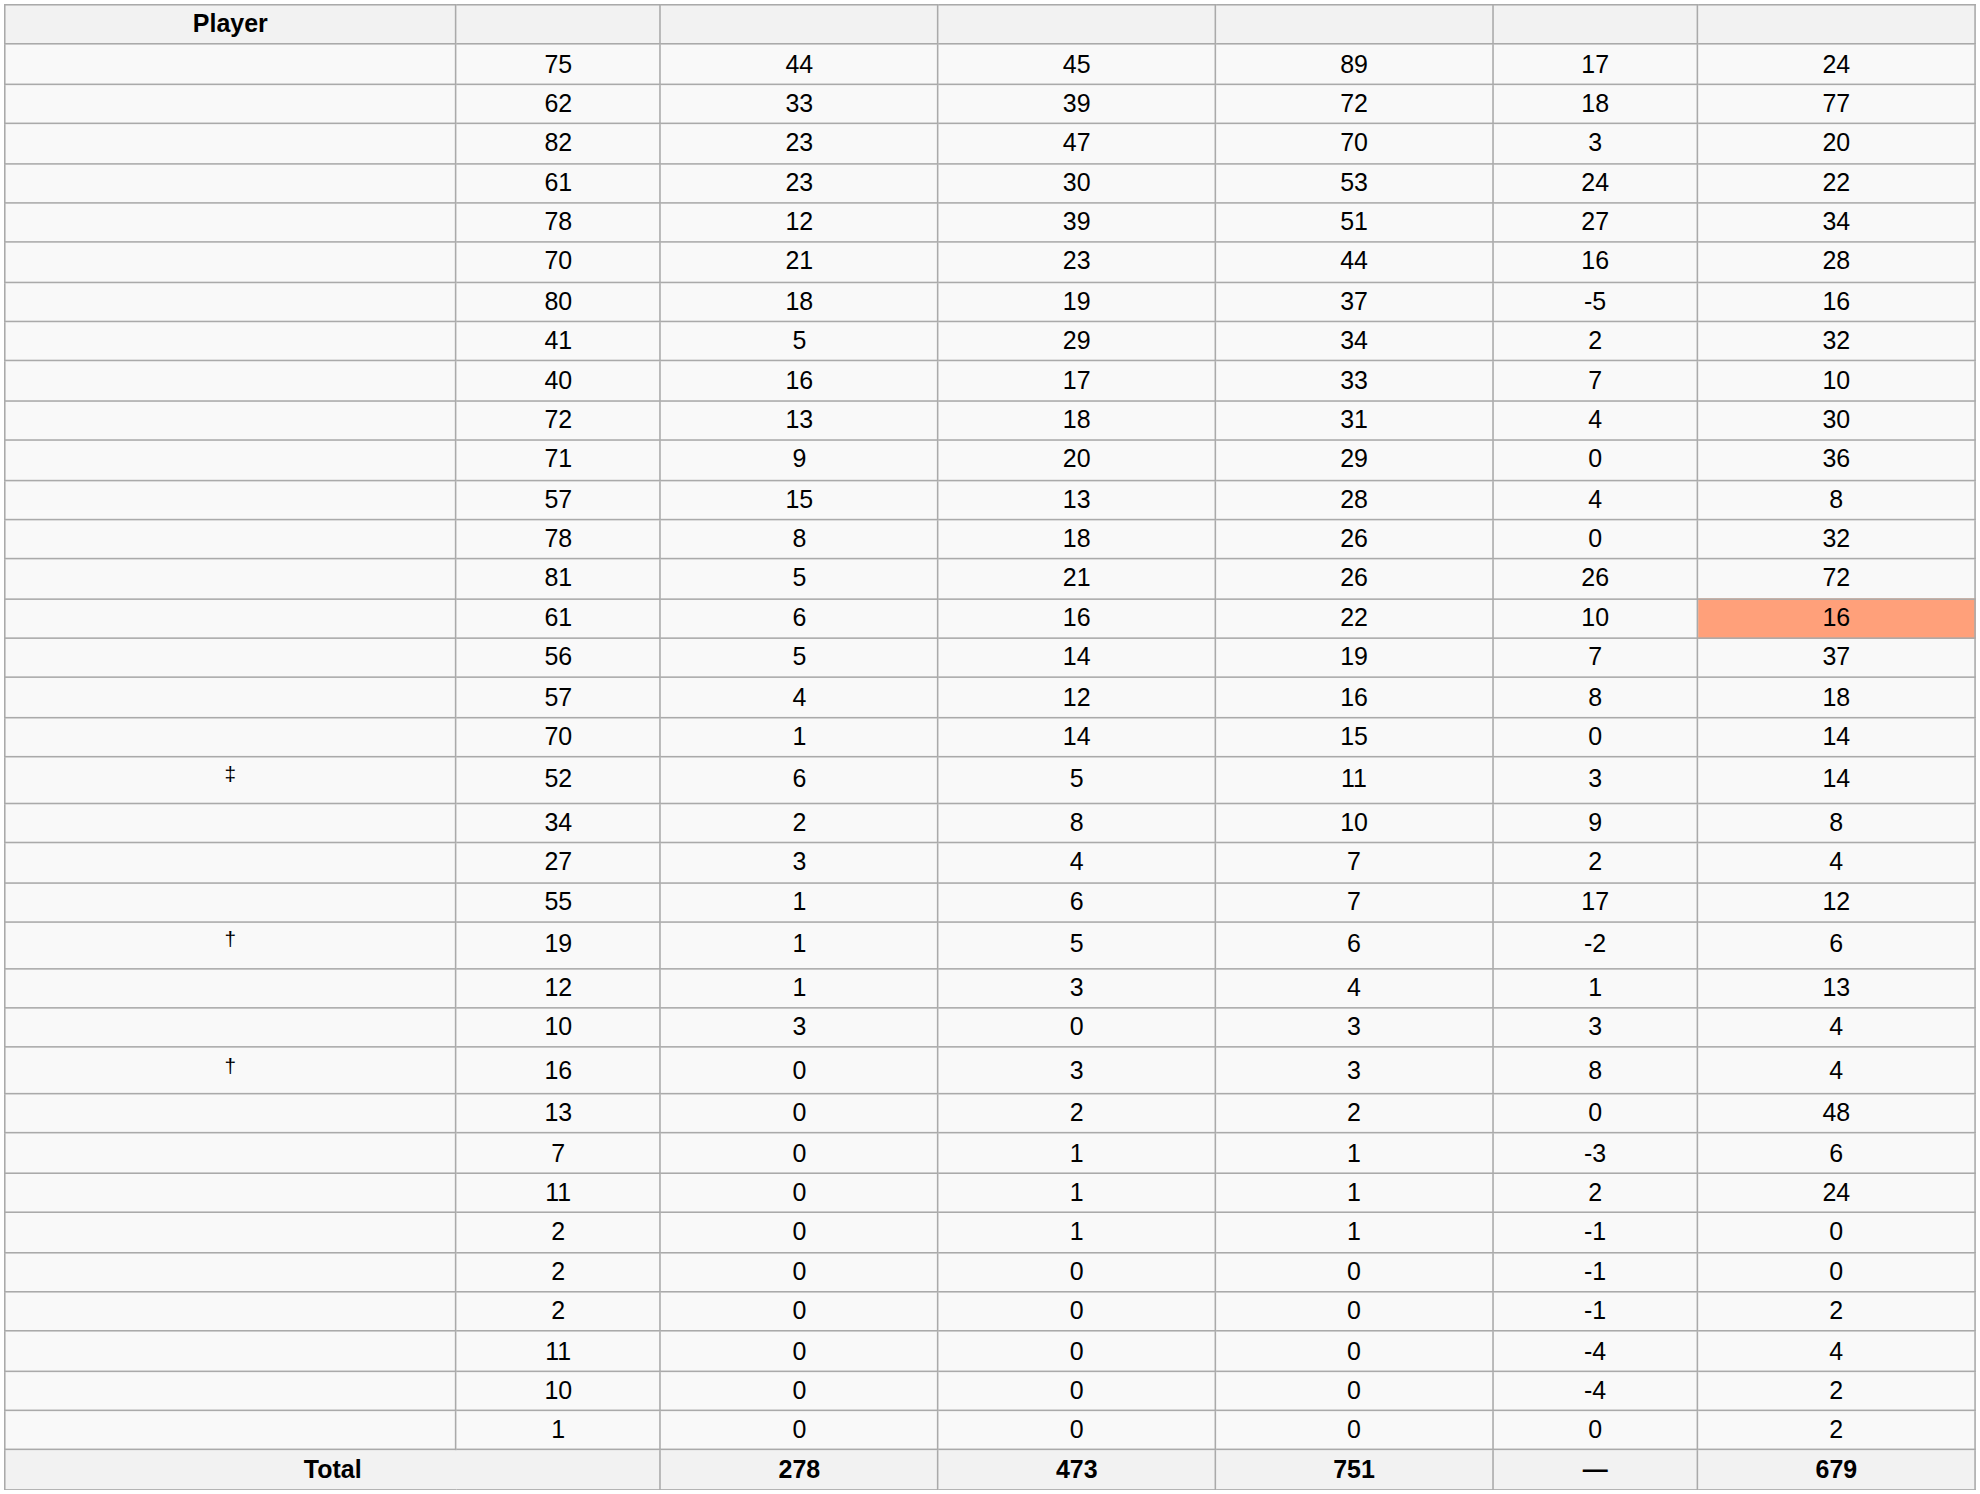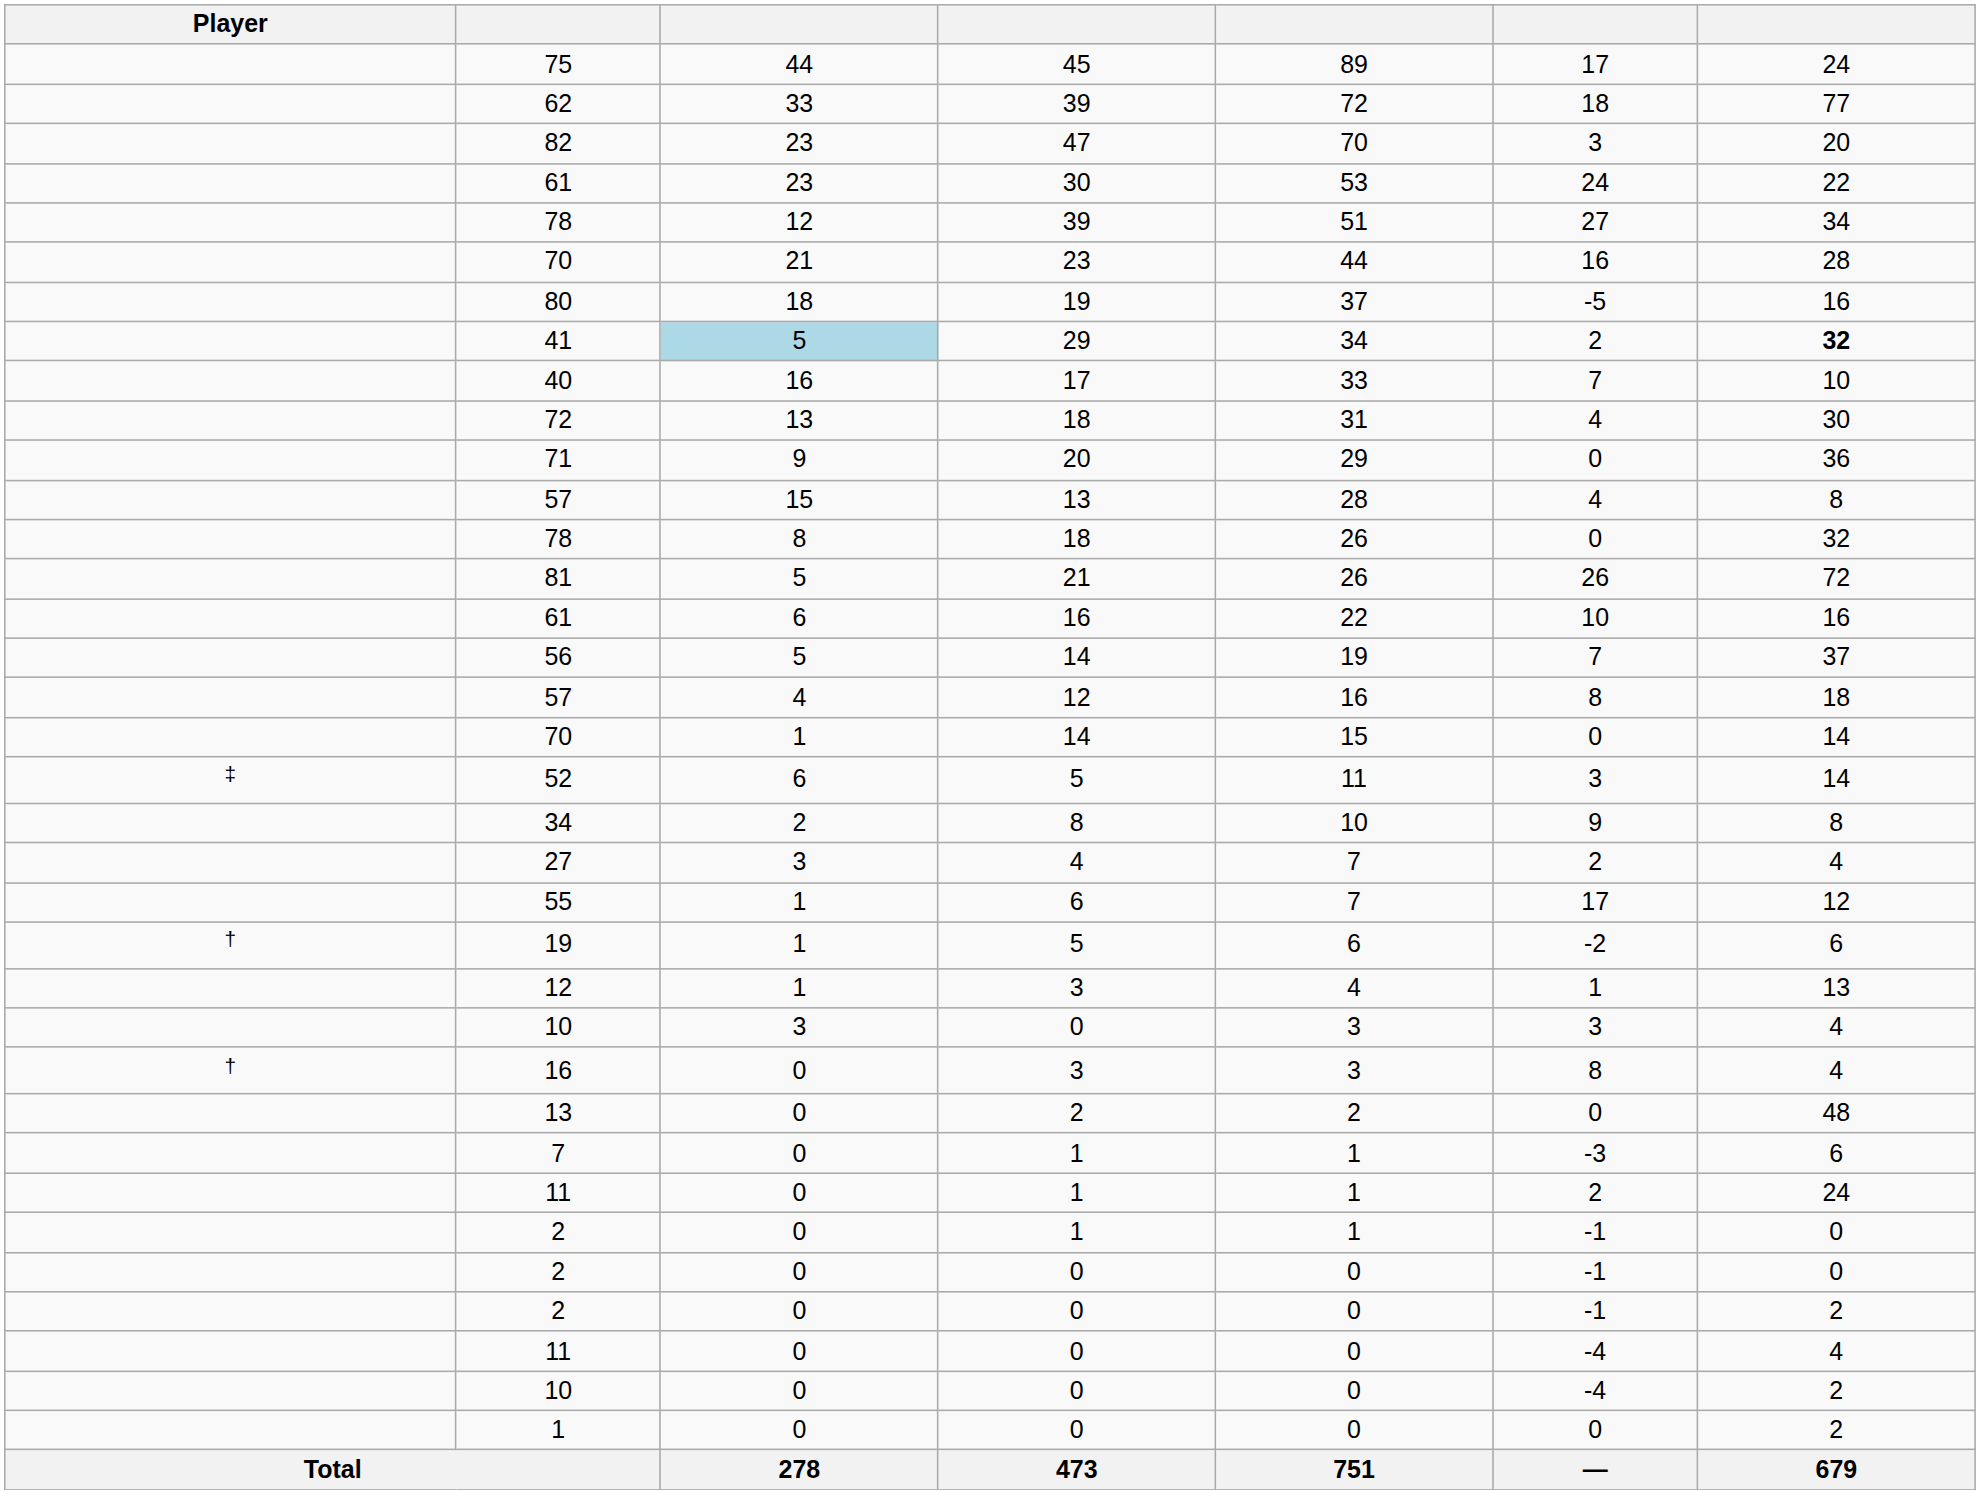41 | column 3: no background -> lightblue background
41 | column 7: normal -> bold
61 / 16 | column 7: lightsalmon background -> no background
